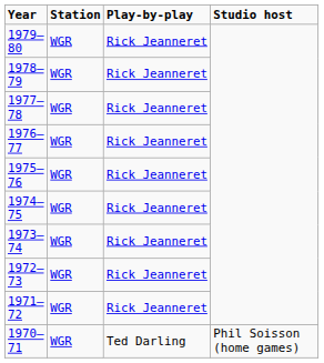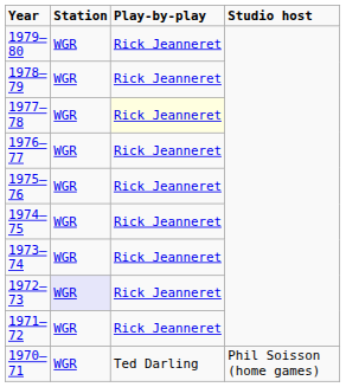1977–78 | Play-by-play: no background -> lightyellow background
1972–73 | Station: no background -> lavender background
